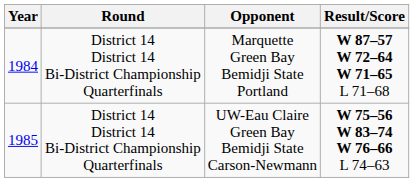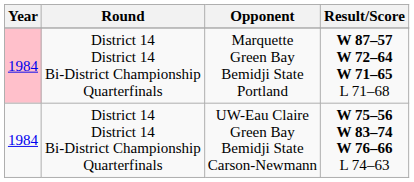Marquette Green Bay Bemidji State Portland | Year: no background -> pink background
UW-Eau Claire Green Bay Bemidji State Carson-Newmann | Year: 1985 -> 1984
